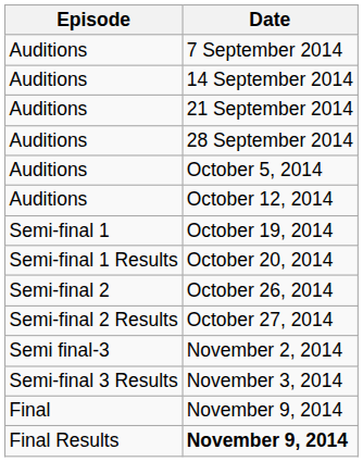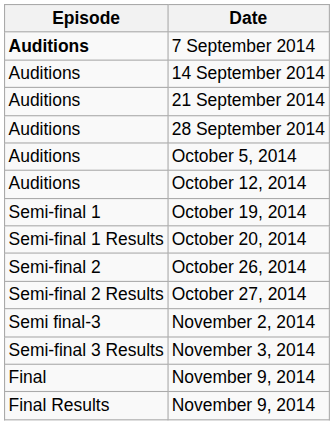row 2 | Episode: normal -> bold
row 15 | Date: bold -> normal
